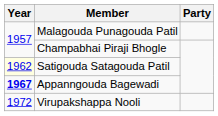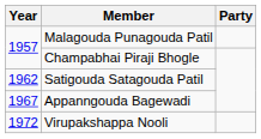Satigouda Satagouda Patil | Year: lightyellow background -> no background
Appanngouda Bagewadi | Year: bold -> normal
